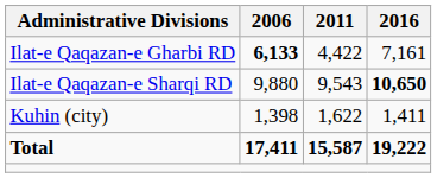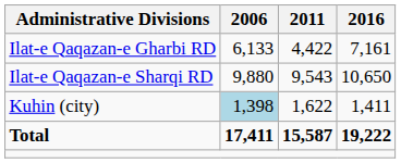Ilat-e Qaqazan-e Gharbi RD | 2006: bold -> normal
Ilat-e Qaqazan-e Sharqi RD | 2016: bold -> normal
Kuhin (city) | 2006: no background -> lightblue background
